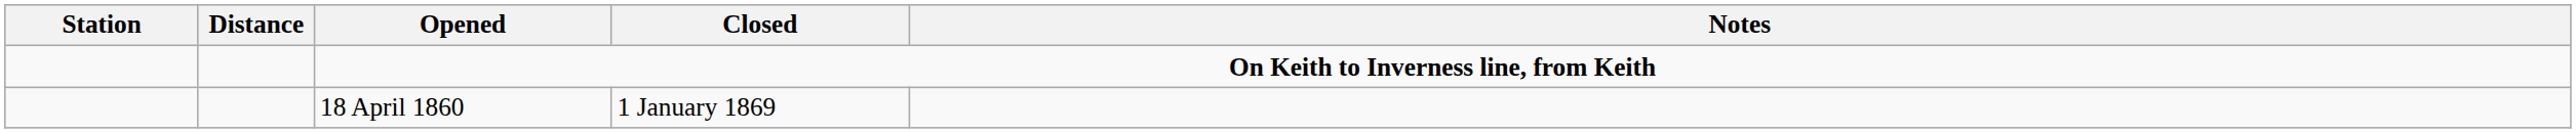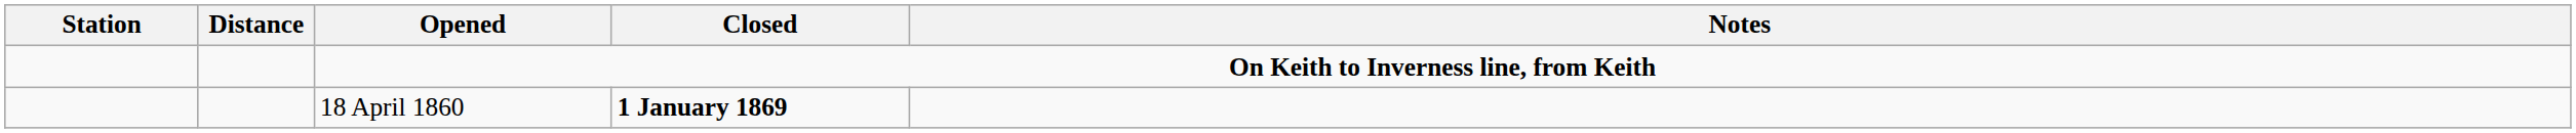18 April 1860 | Closed: normal -> bold
